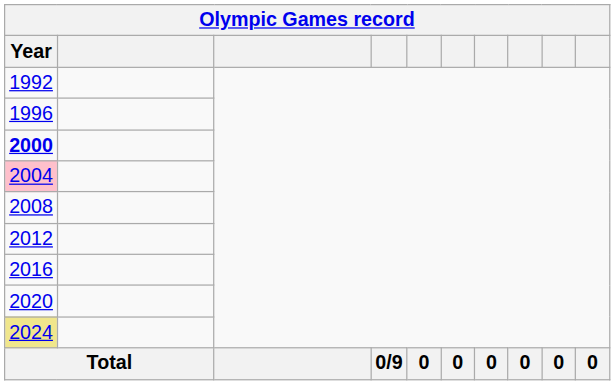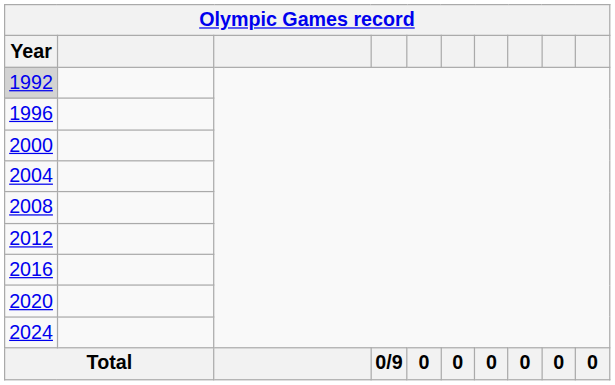1992 | Year: no background -> lightgrey background
2000 | Year: bold -> normal
2004 | Year: pink background -> no background
2024 | Year: khaki background -> no background
